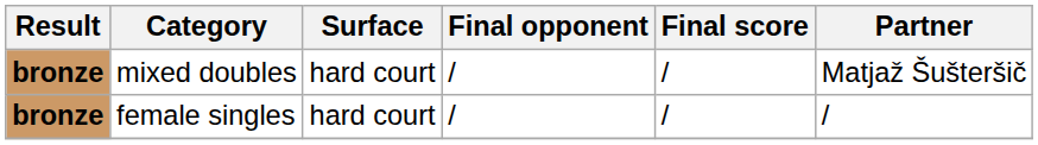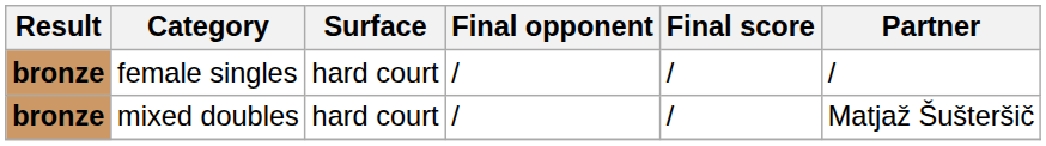rows swapped: female singles <-> mixed doubles
